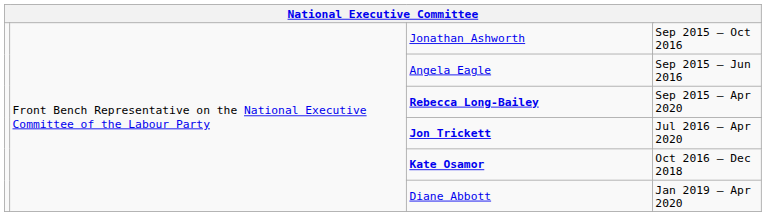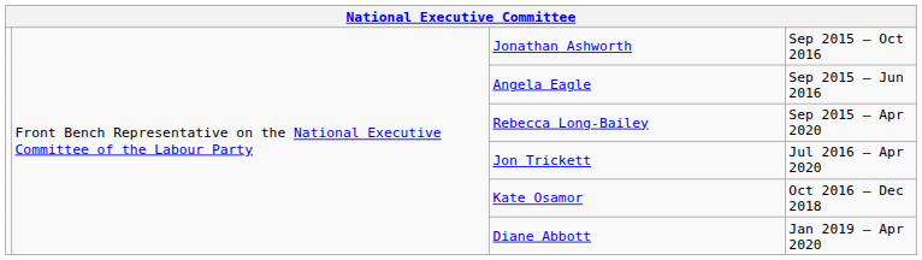Rebecca Long-Bailey | column 3: bold -> normal
Jon Trickett | column 3: bold -> normal
Kate Osamor | column 3: bold -> normal
